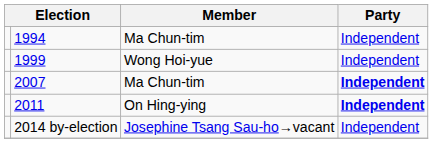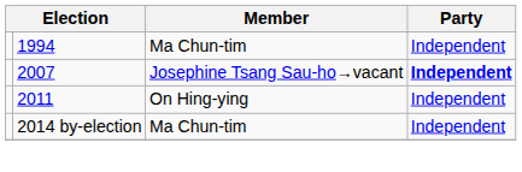- row: 1999 | Wong Hoi-yue | Independent
2007 | Member: Ma Chun-tim -> Josephine Tsang Sau-ho→vacant
2011 | Party: bold -> normal
2014 by-election | Member: Josephine Tsang Sau-ho→vacant -> Ma Chun-tim
